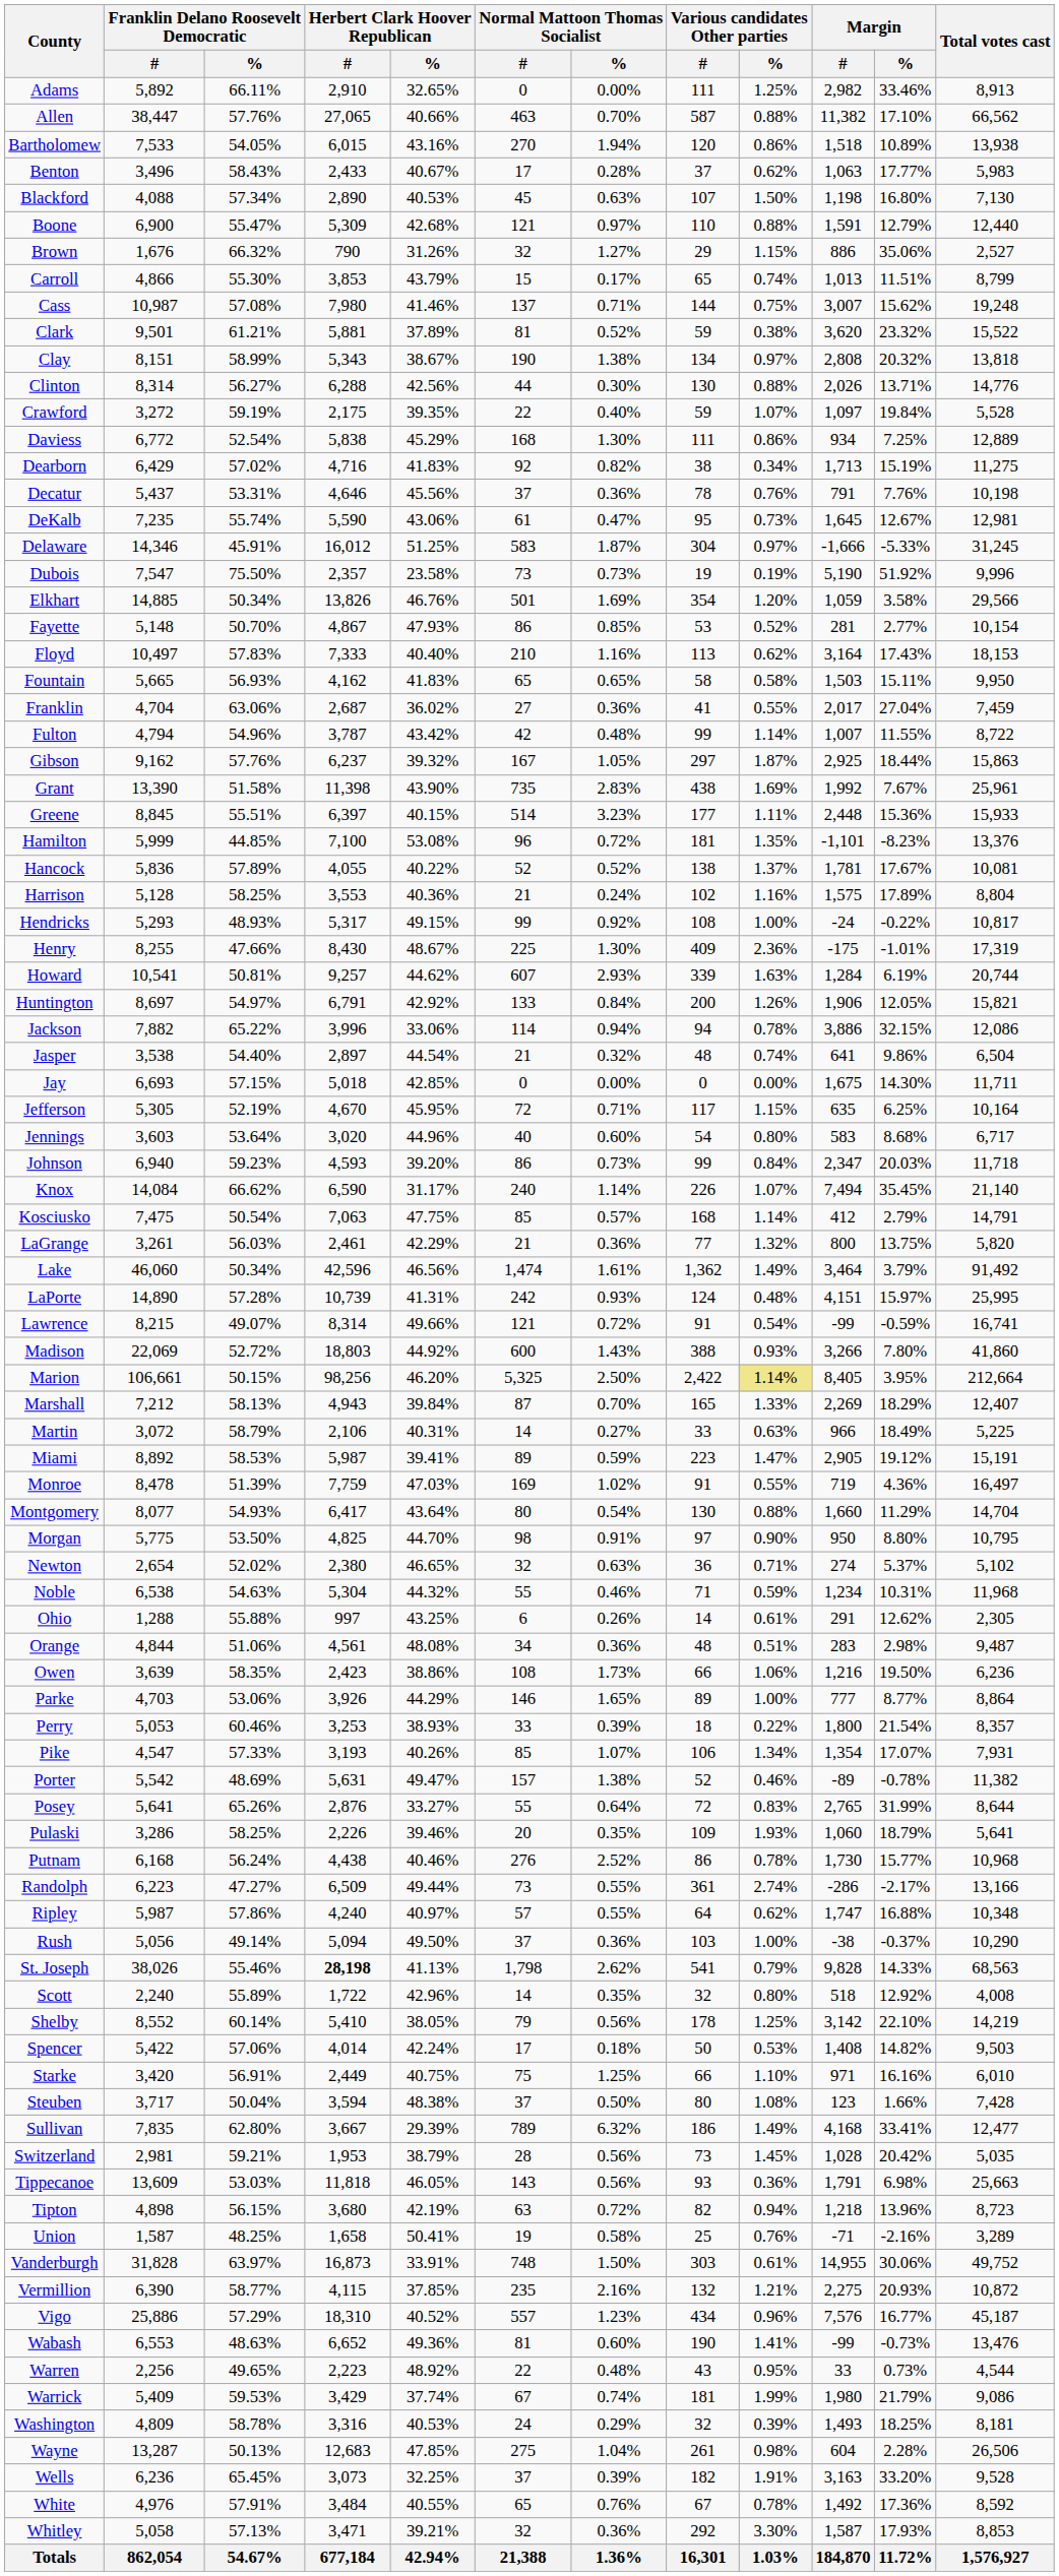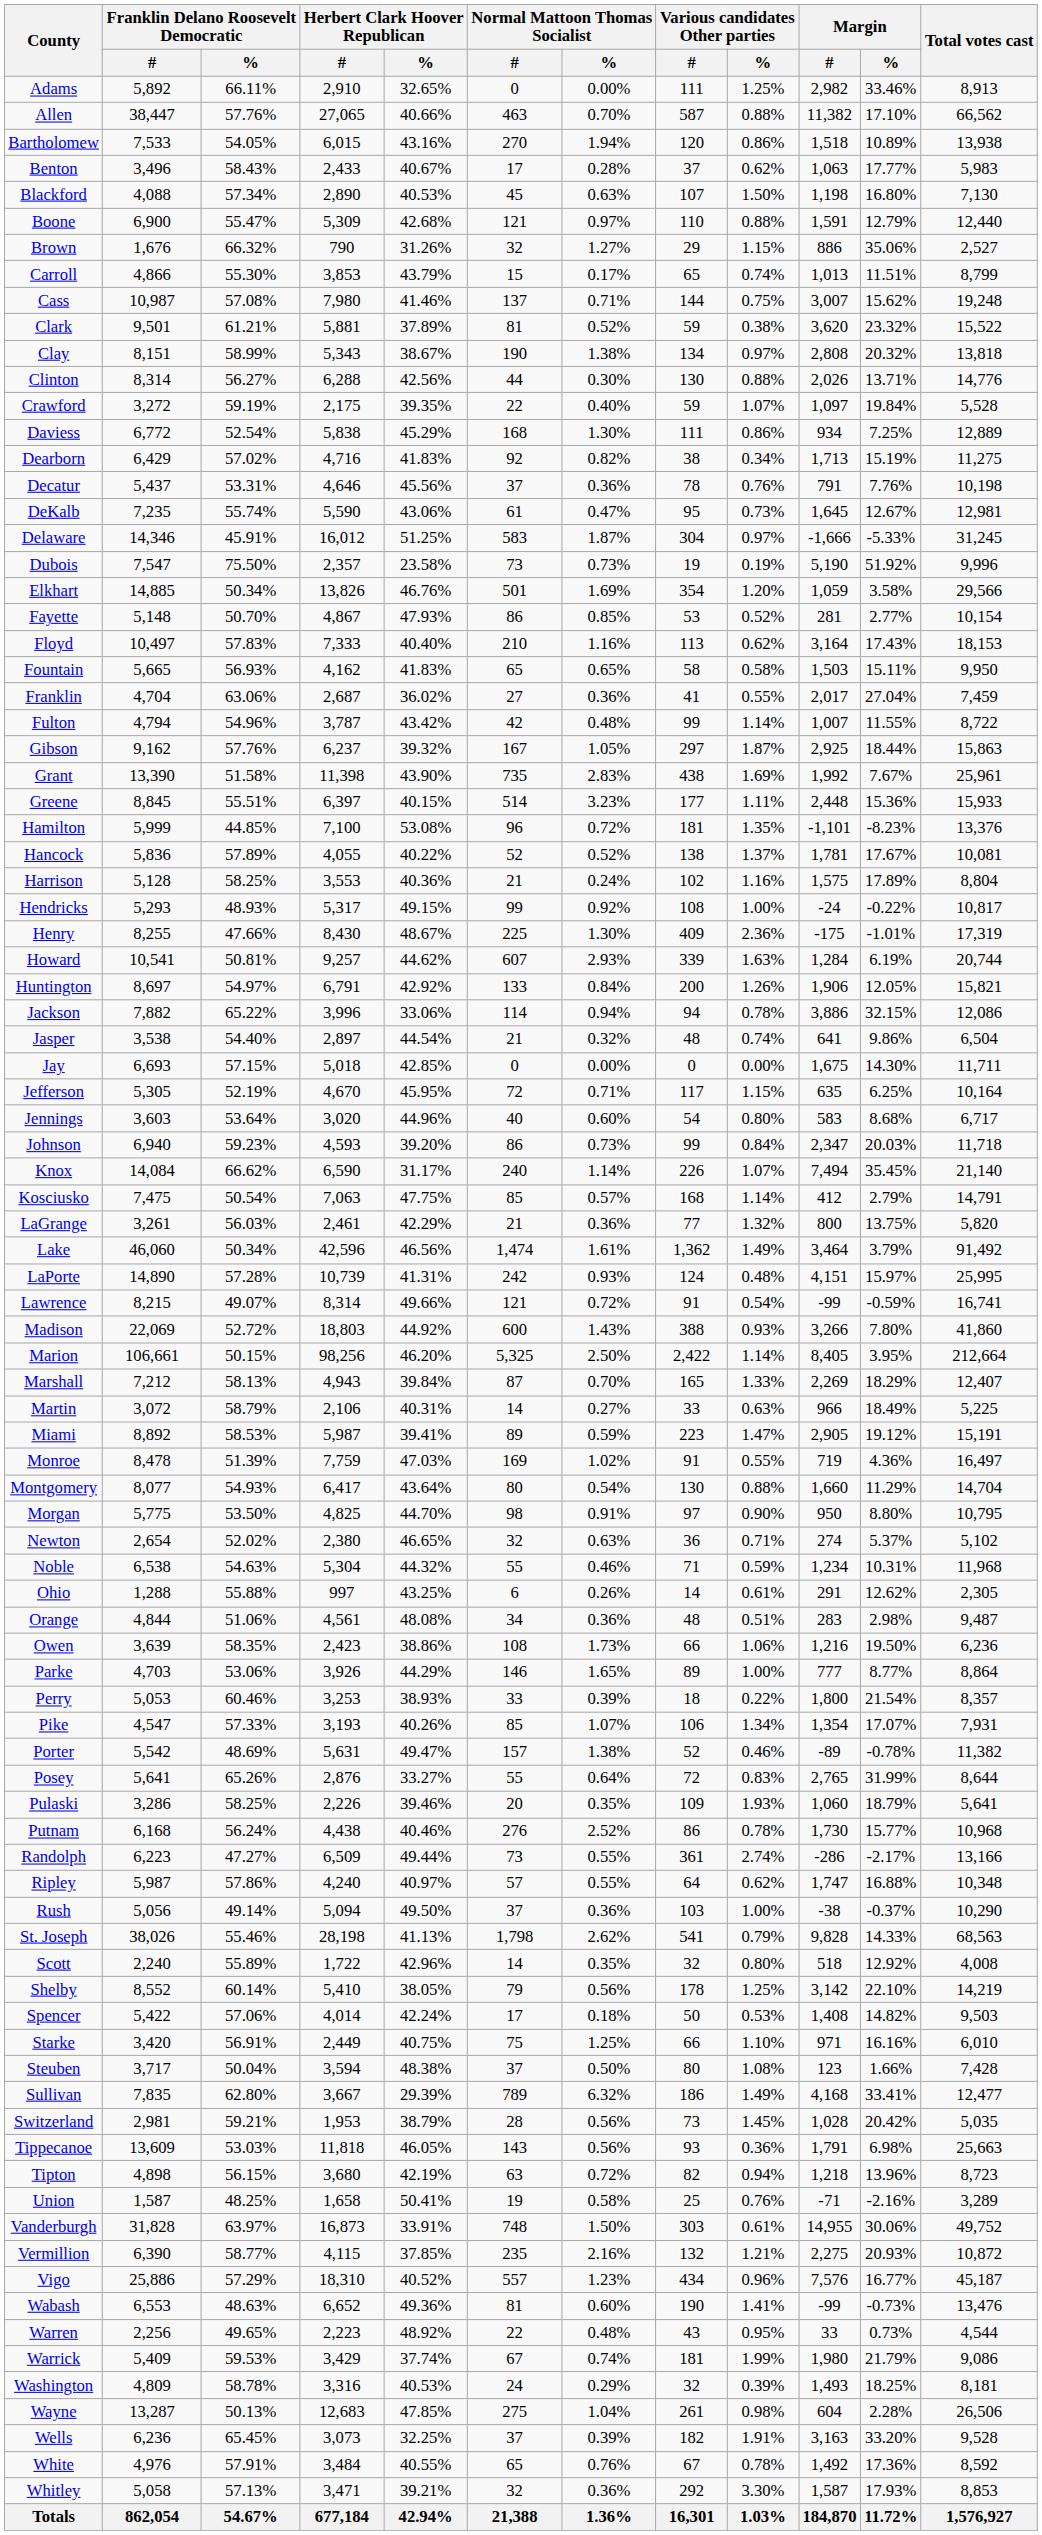Marion | Various candidates Other parties / %: khaki background -> no background
St. Joseph | Herbert Clark Hoover Republican / #: bold -> normal
